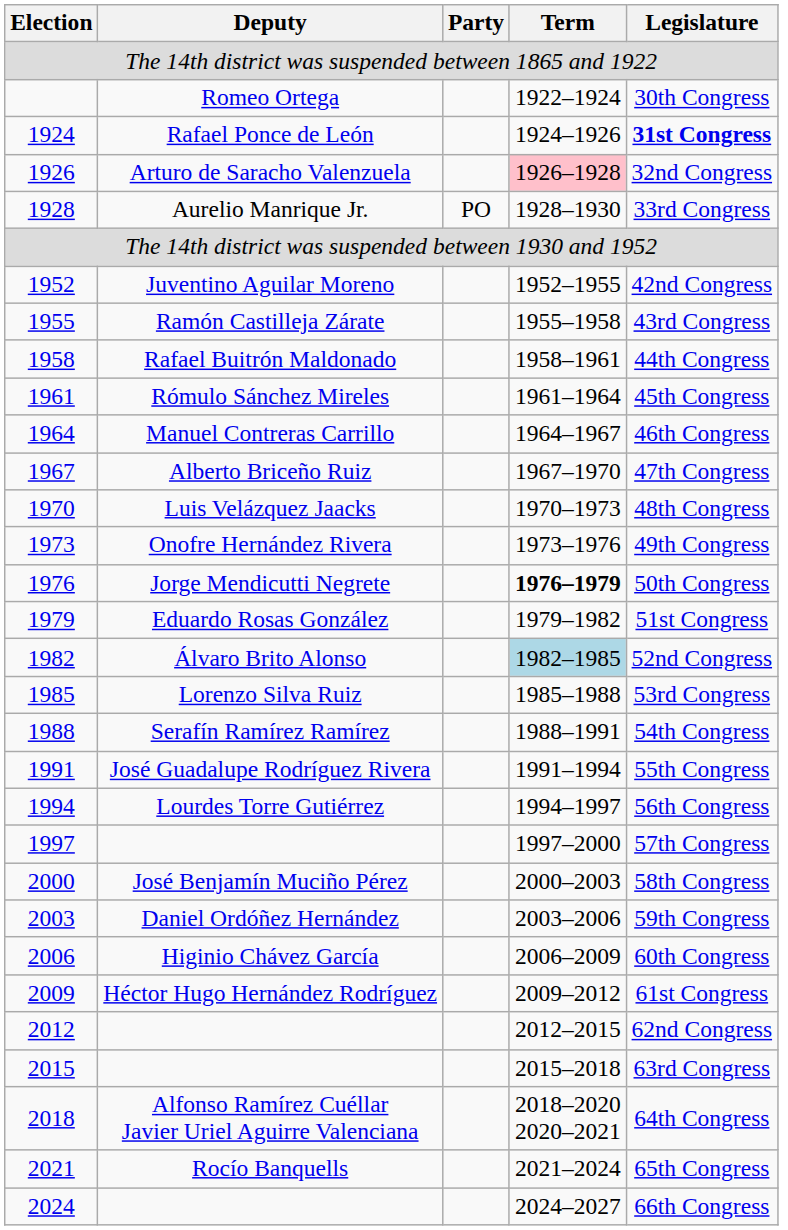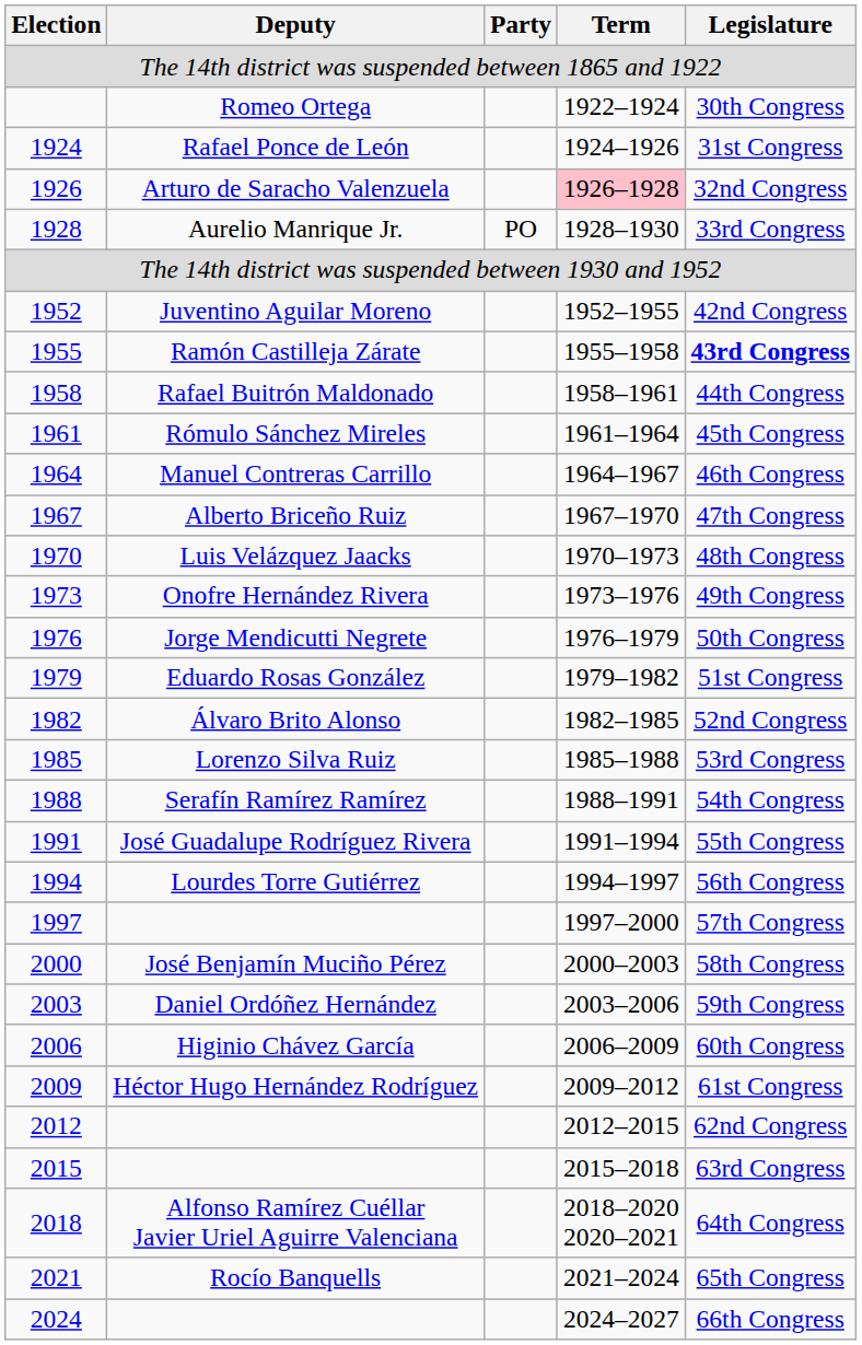Rafael Ponce de León | Legislature: bold -> normal
Ramón Castilleja Zárate | Legislature: normal -> bold
Jorge Mendicutti Negrete | Term: bold -> normal
Álvaro Brito Alonso | Term: lightblue background -> no background
